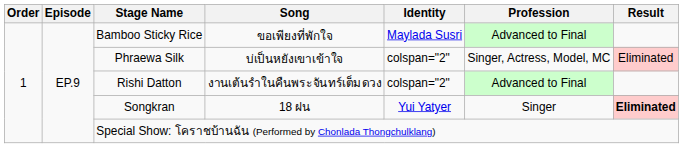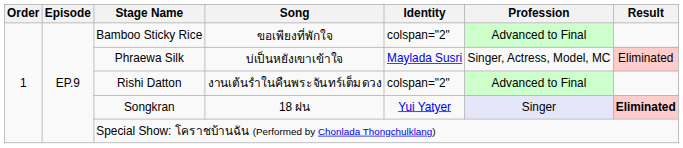Bamboo Sticky Rice | Identity: Maylada Susri -> colspan="2"
Phraewa Silk | Identity: colspan="2" -> Maylada Susri
Songkran | Profession: no background -> lavender background
